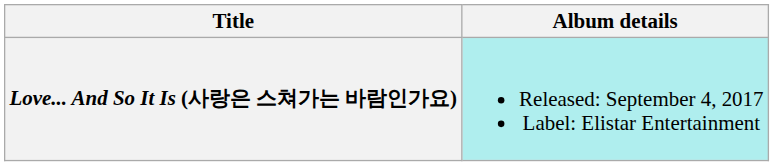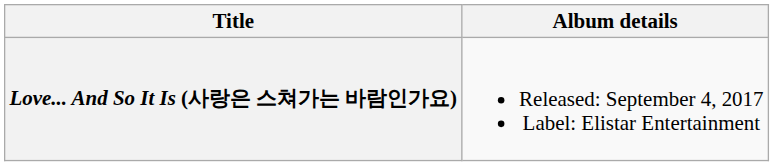Love... And So It Is (사랑은 스쳐가는 바람인가요) | Album details: paleturquoise background -> no background
